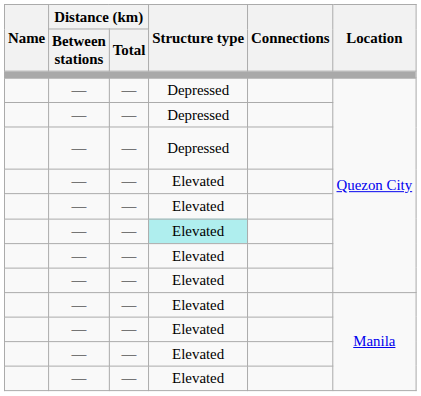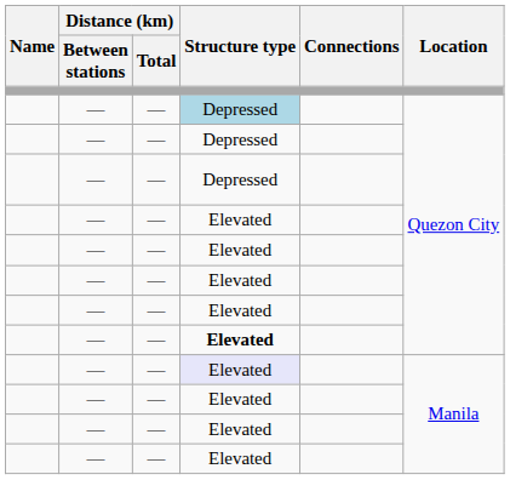row 4 | Structure type: no background -> lightblue background
row 9 | Structure type: paleturquoise background -> no background
row 11 | Structure type: normal -> bold
row 12 | Structure type: no background -> lavender background
